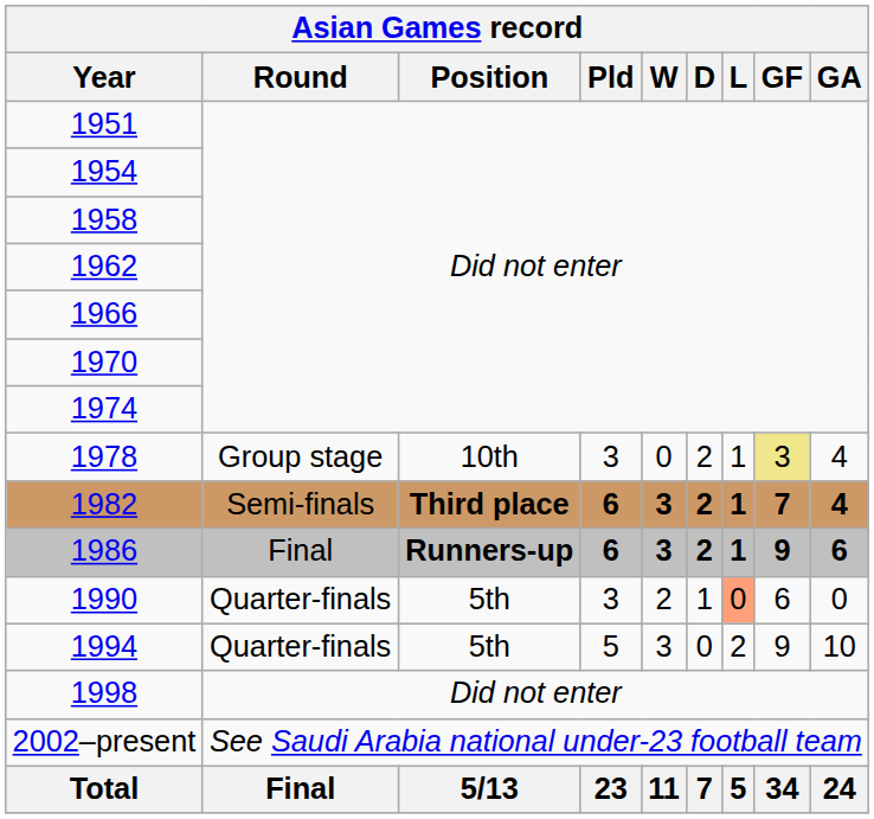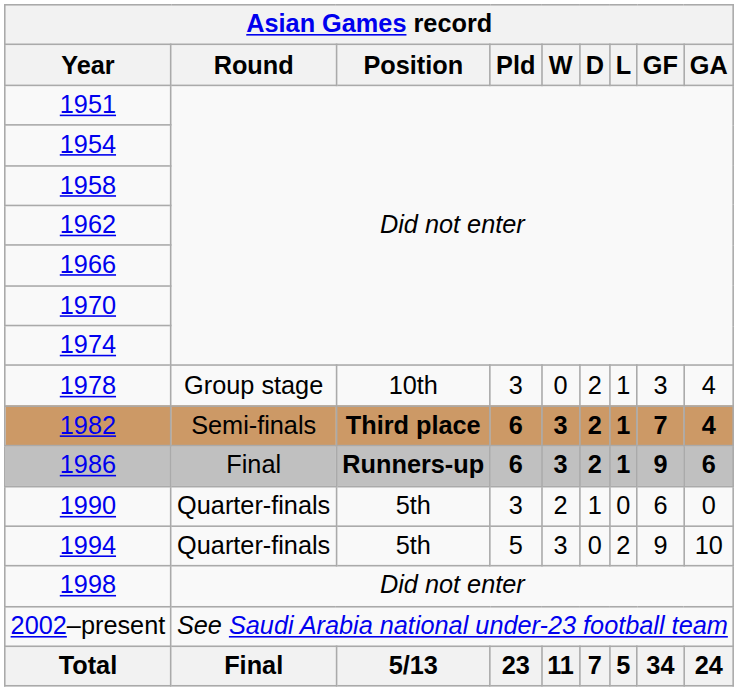1978 | GF: khaki background -> no background
1990 | L: lightsalmon background -> no background
